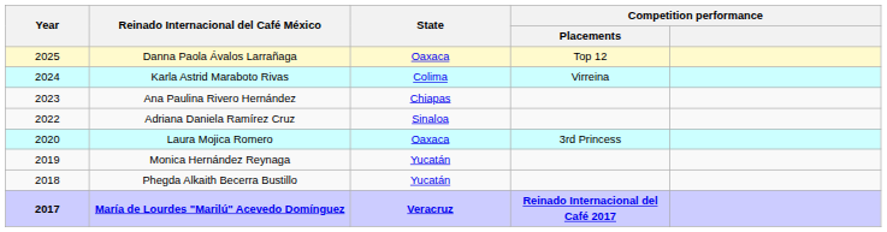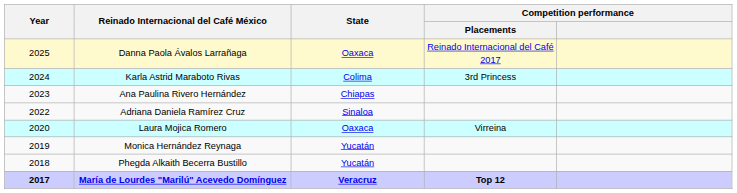Danna Paola Ávalos Larrañaga | Competition performance / Placements: Top 12 -> Reinado Internacional del Café 2017
Karla Astrid Maraboto Rivas | Competition performance / Placements: Virreina -> 3rd Princess
Laura Mojica Romero | Competition performance / Placements: 3rd Princess -> Virreina
María de Lourdes "Marilú" Acevedo Domínguez | Competition performance / Placements: Reinado Internacional del Café 2017 -> Top 12
